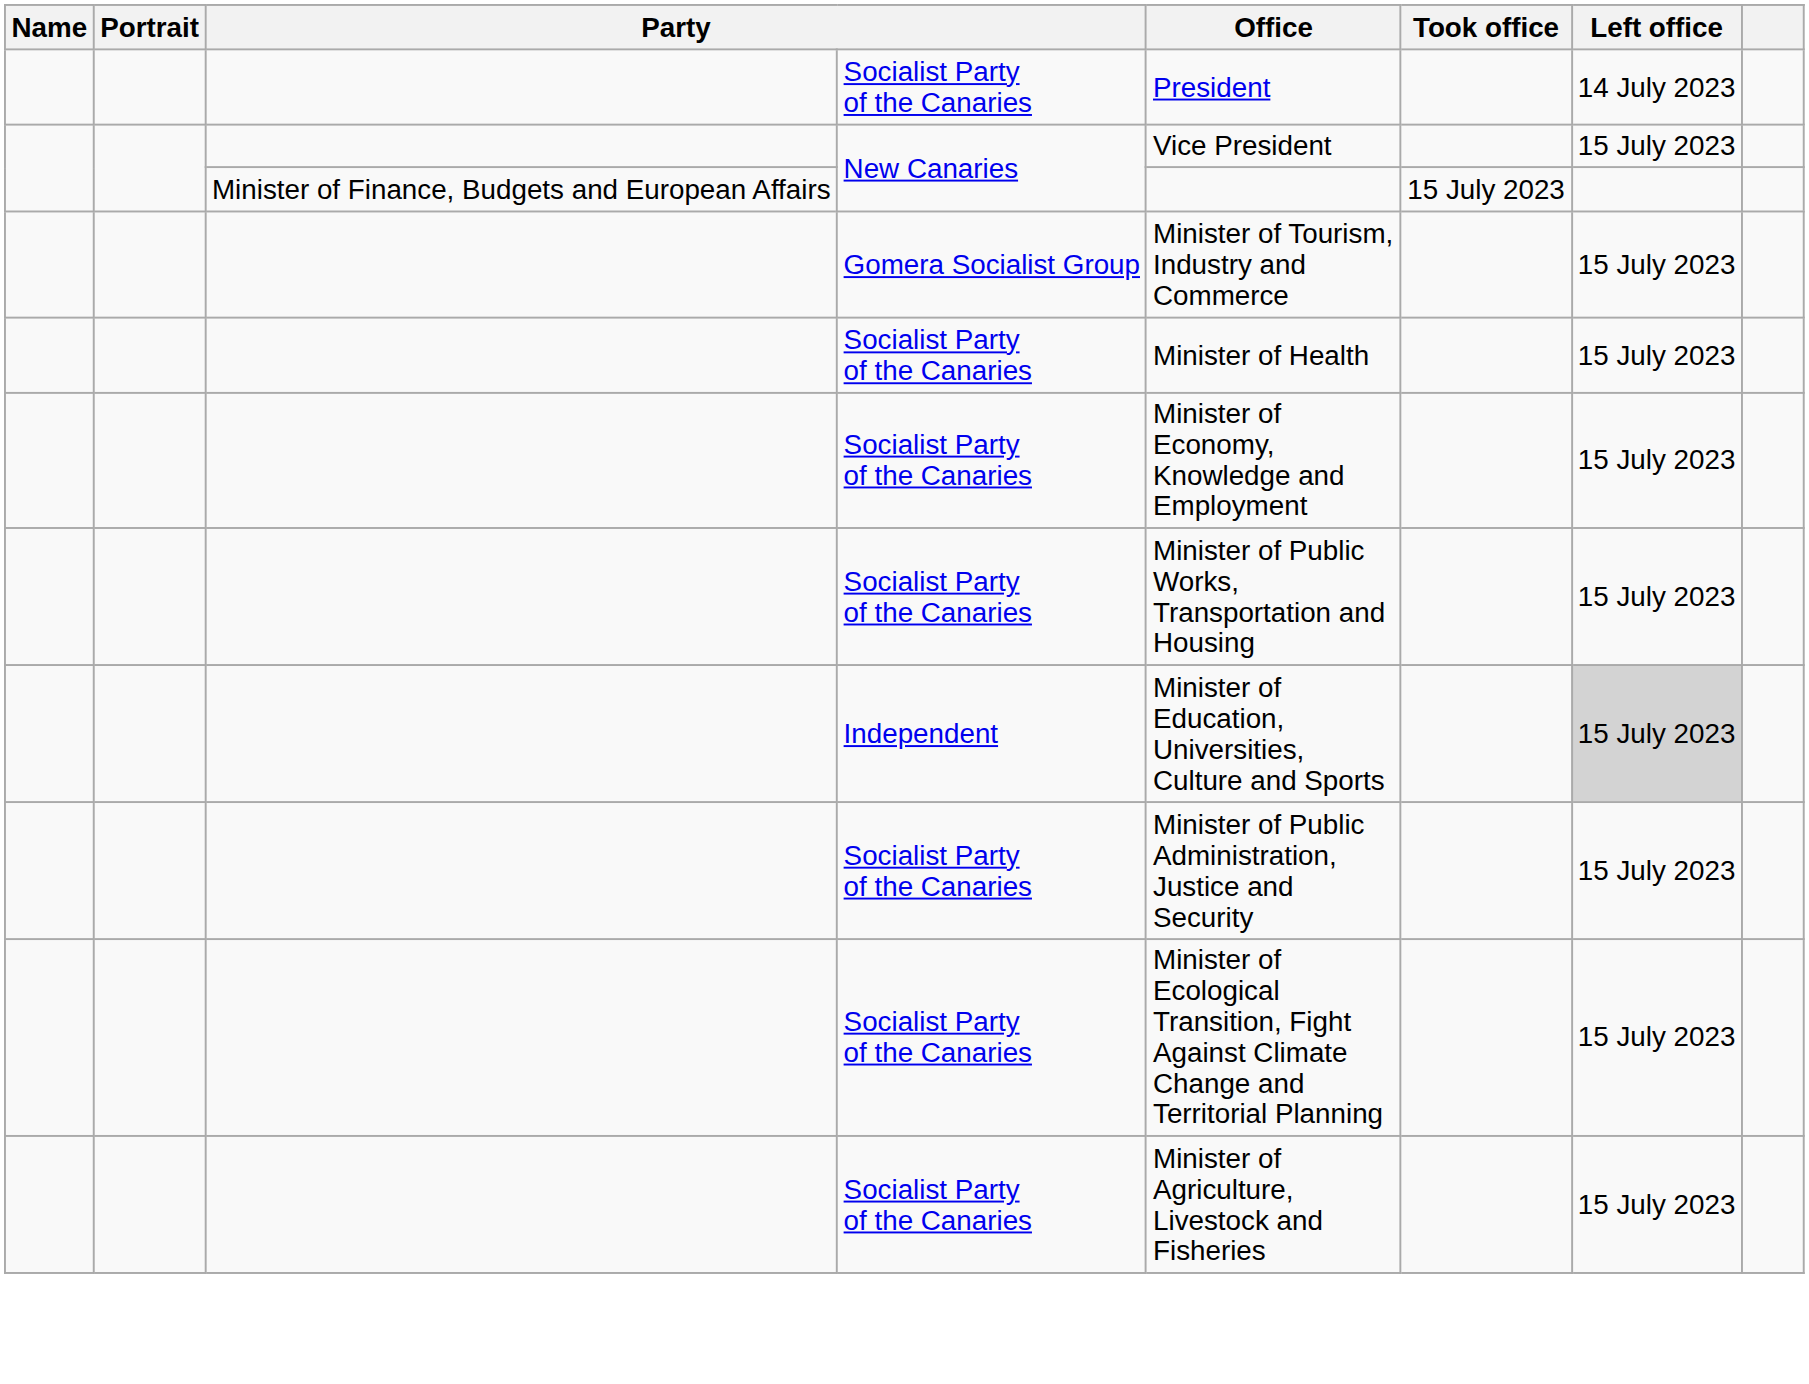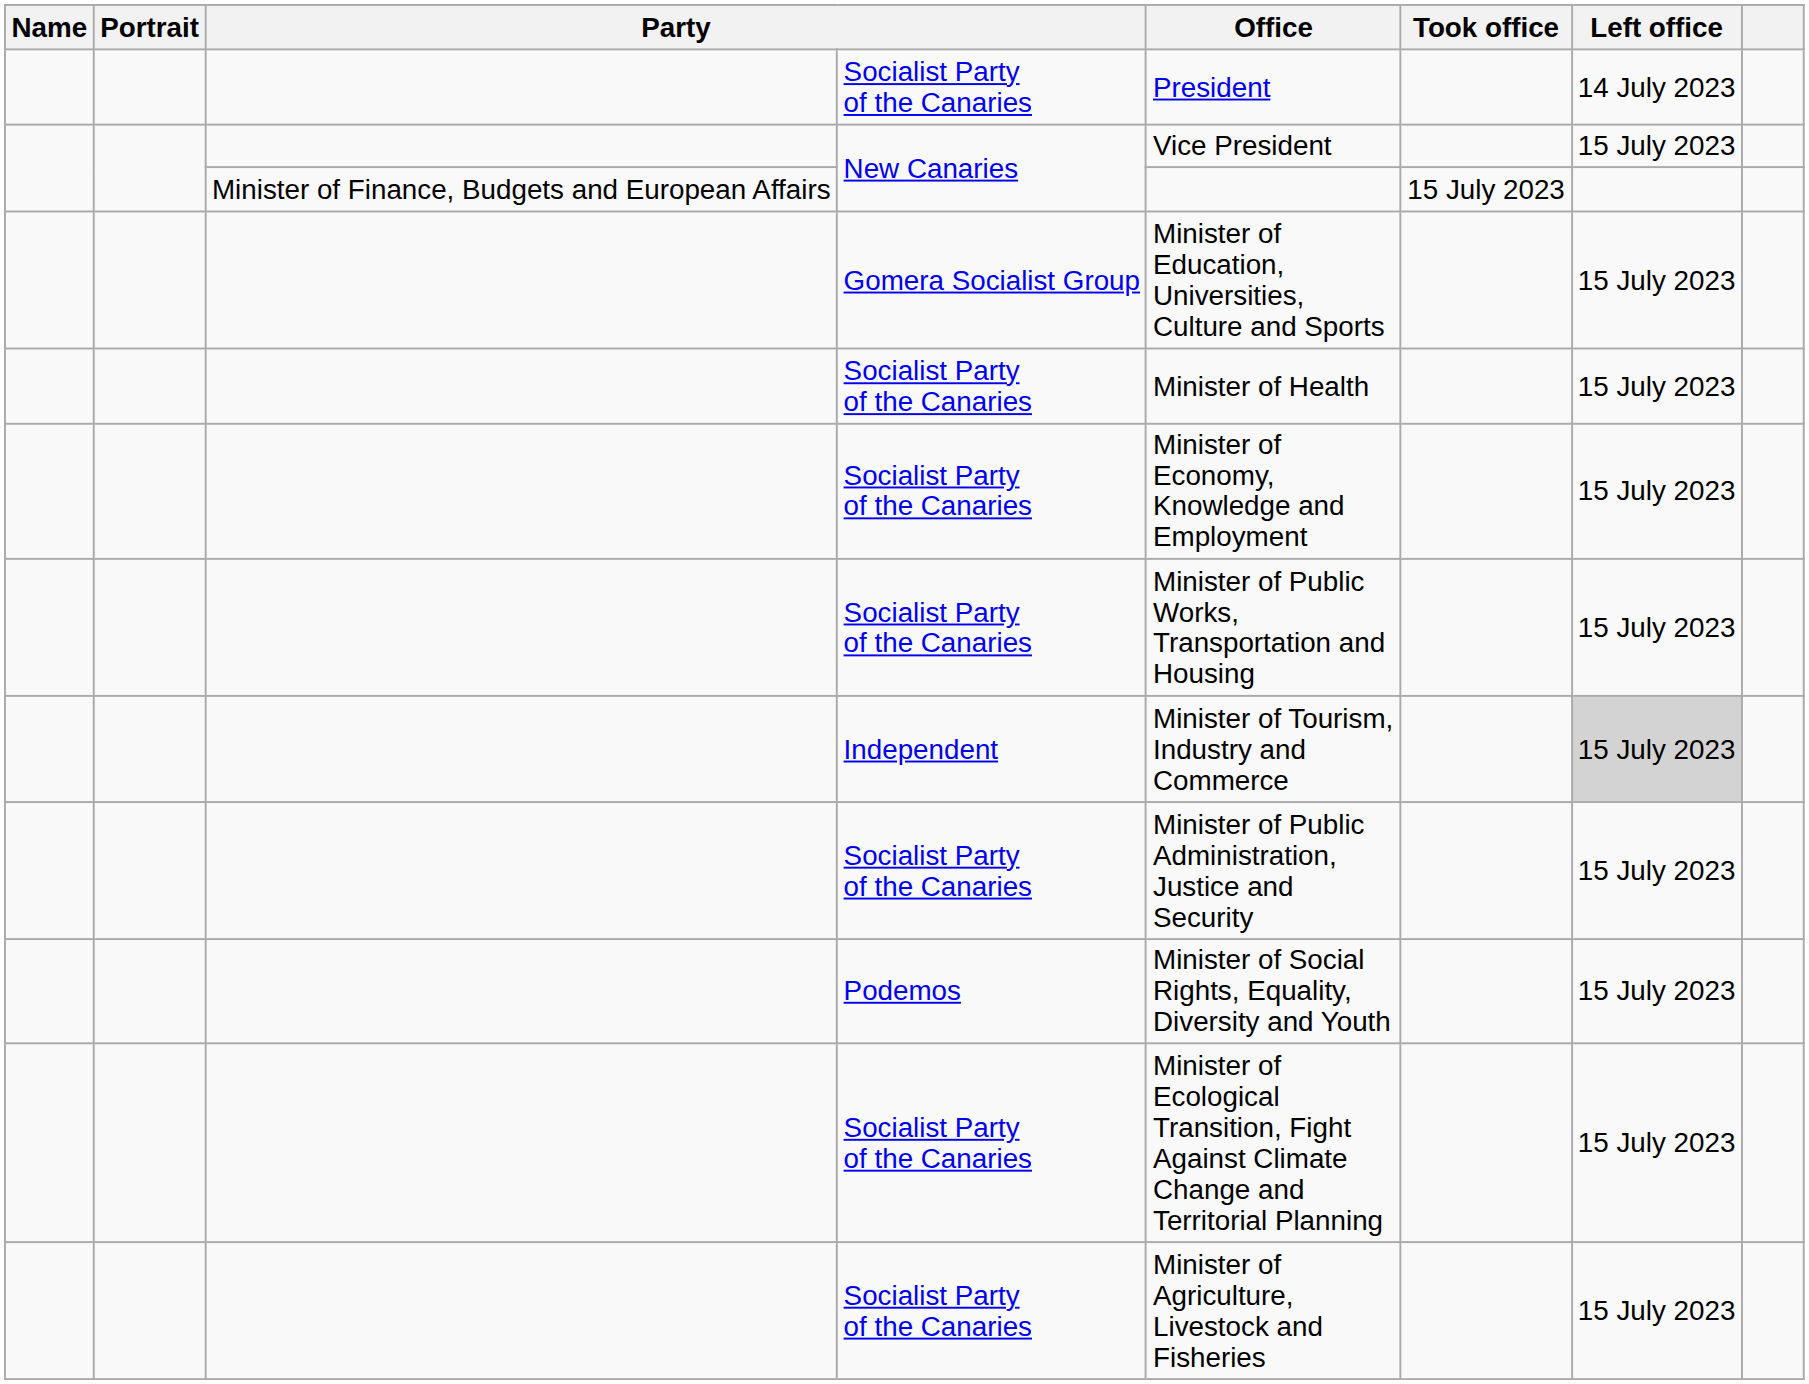Gomera Socialist Group | Office: Minister of Tourism, Industry and Commerce -> Minister of Education, Universities, Culture and Sports
Independent | Office: Minister of Education, Universities, Culture and Sports -> Minister of Tourism, Industry and Commerce
+ row: Podemos | Minister of Social Rights, Equality, Diversity and Youth | 15 July 2023
